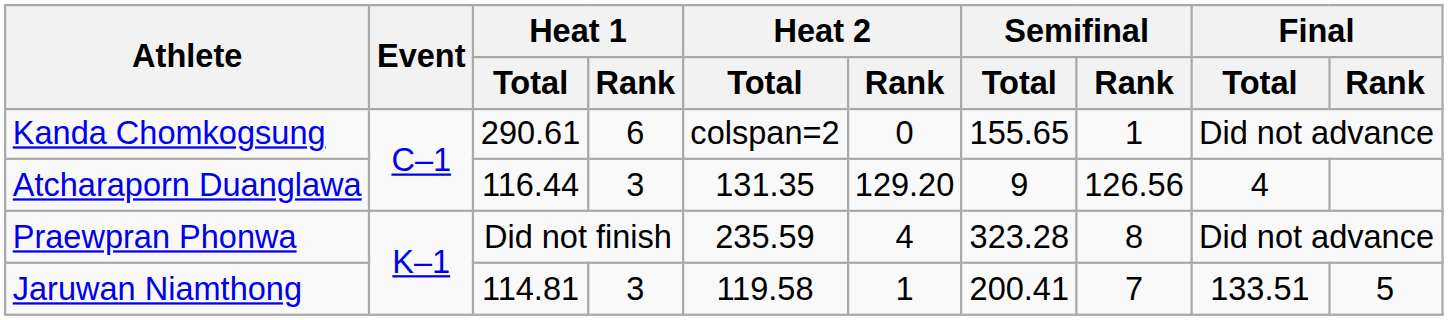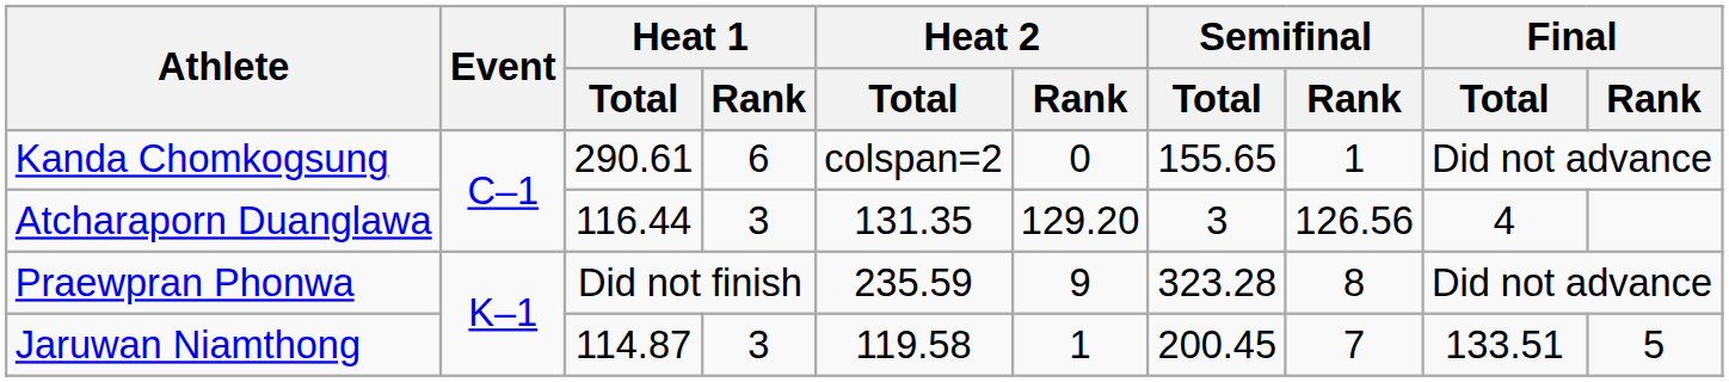Atcharaporn Duanglawa | Semifinal / Total: 9 -> 3
Praewpran Phonwa | Heat 2 / Rank: 4 -> 9
Jaruwan Niamthong | Heat 1 / Total: 114.81 -> 114.87
Jaruwan Niamthong | Semifinal / Total: 200.41 -> 200.45
